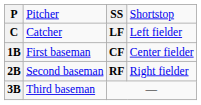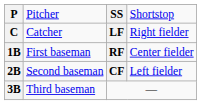C | column 4: Left fielder -> Right fielder
1B | column 3: CF -> RF
2B | column 3: RF -> CF
2B | column 4: Right fielder -> Left fielder
